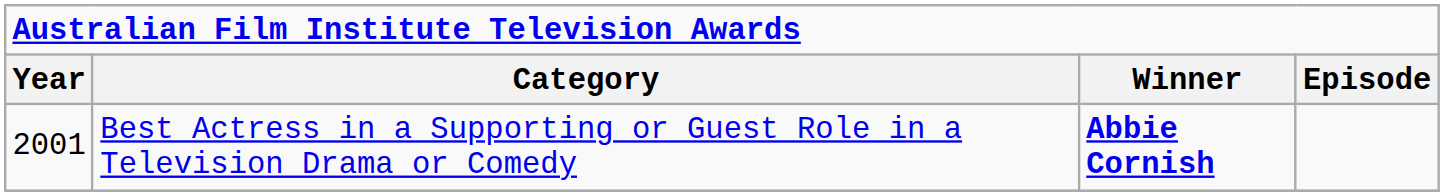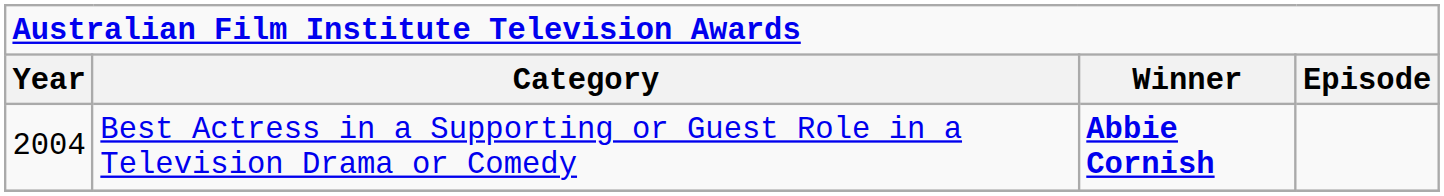row 3 | Year: 2001 -> 2004
